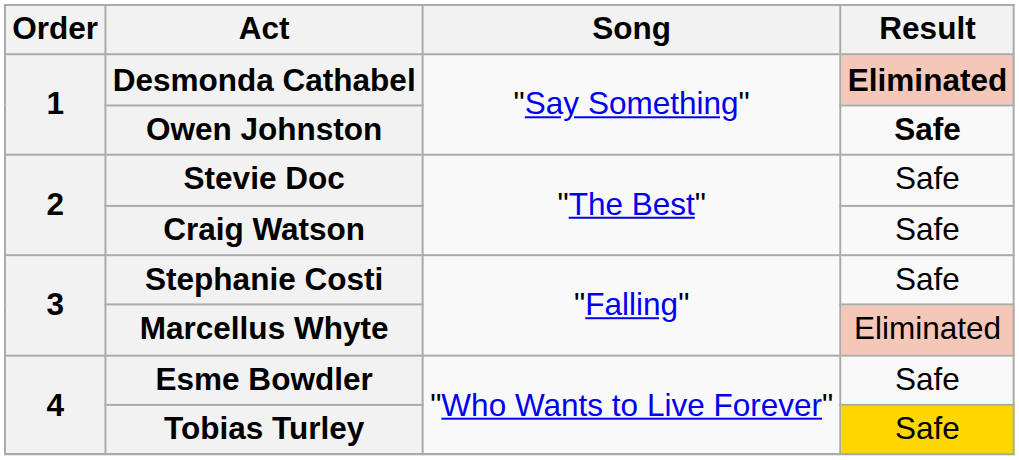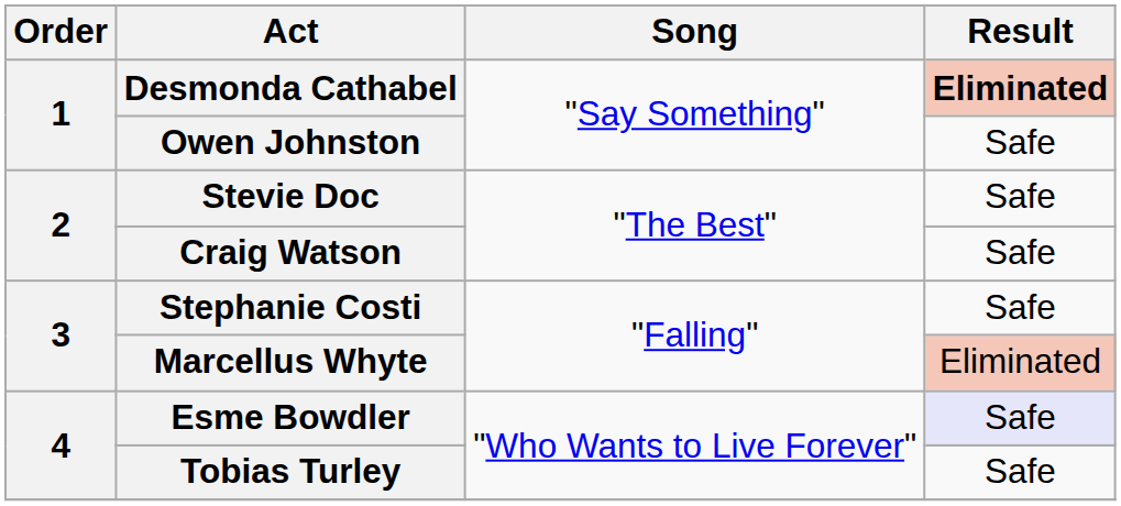Owen Johnston | Result: bold -> normal
Esme Bowdler | Result: no background -> lavender background
Tobias Turley | Result: gold background -> no background
